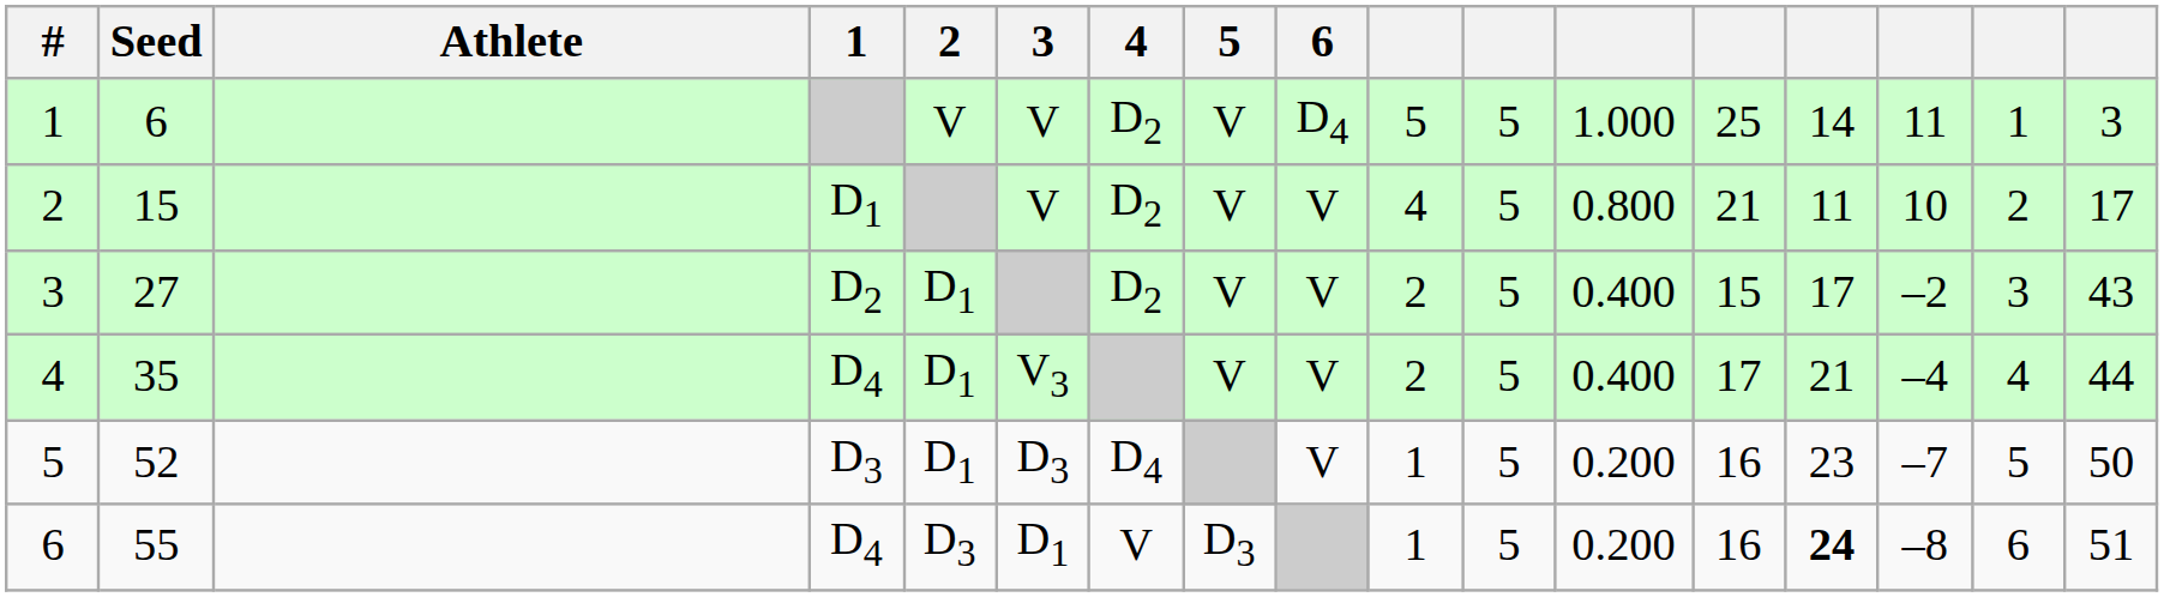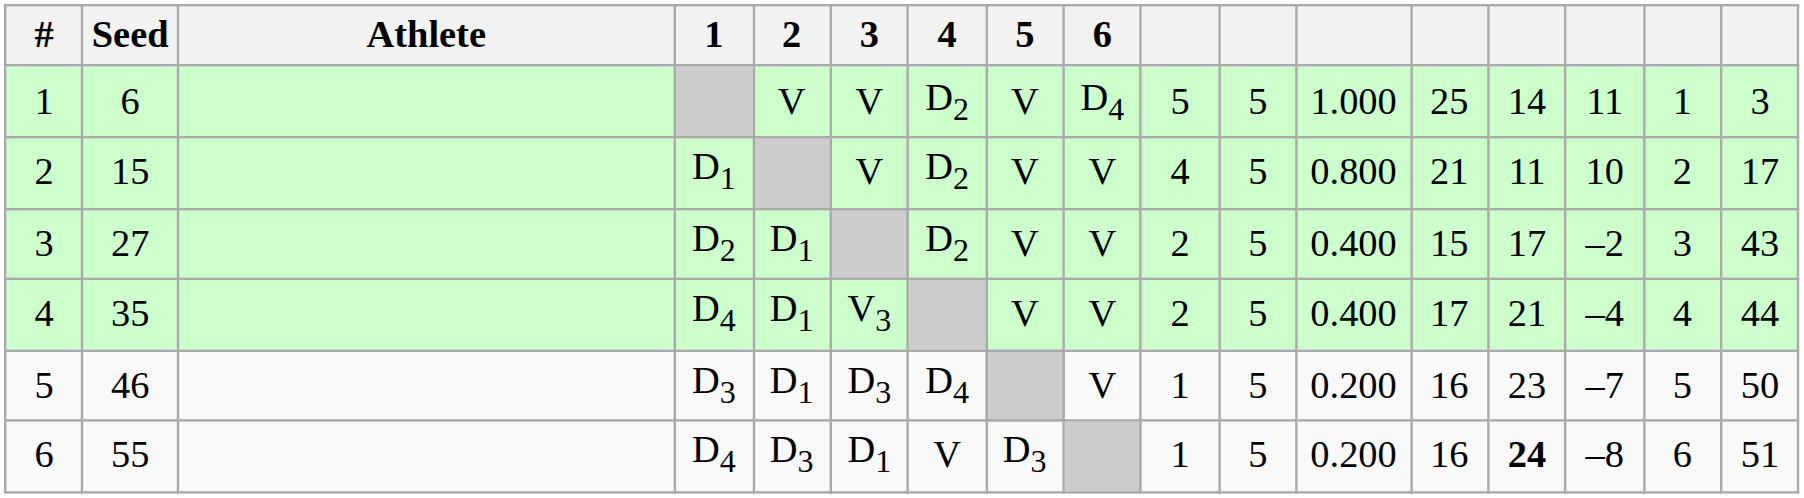row 6 | Seed: 52 -> 46
